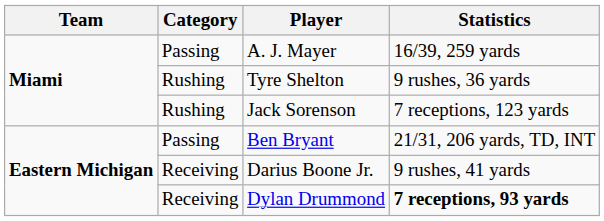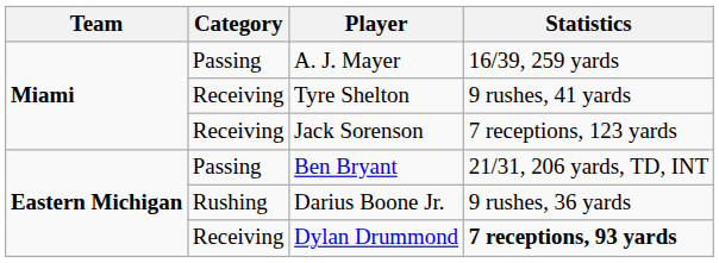Tyre Shelton | Category: Rushing -> Receiving
Tyre Shelton | Statistics: 9 rushes, 36 yards -> 9 rushes, 41 yards
Jack Sorenson | Category: Rushing -> Receiving
Darius Boone Jr. | Category: Receiving -> Rushing
Darius Boone Jr. | Statistics: 9 rushes, 41 yards -> 9 rushes, 36 yards
